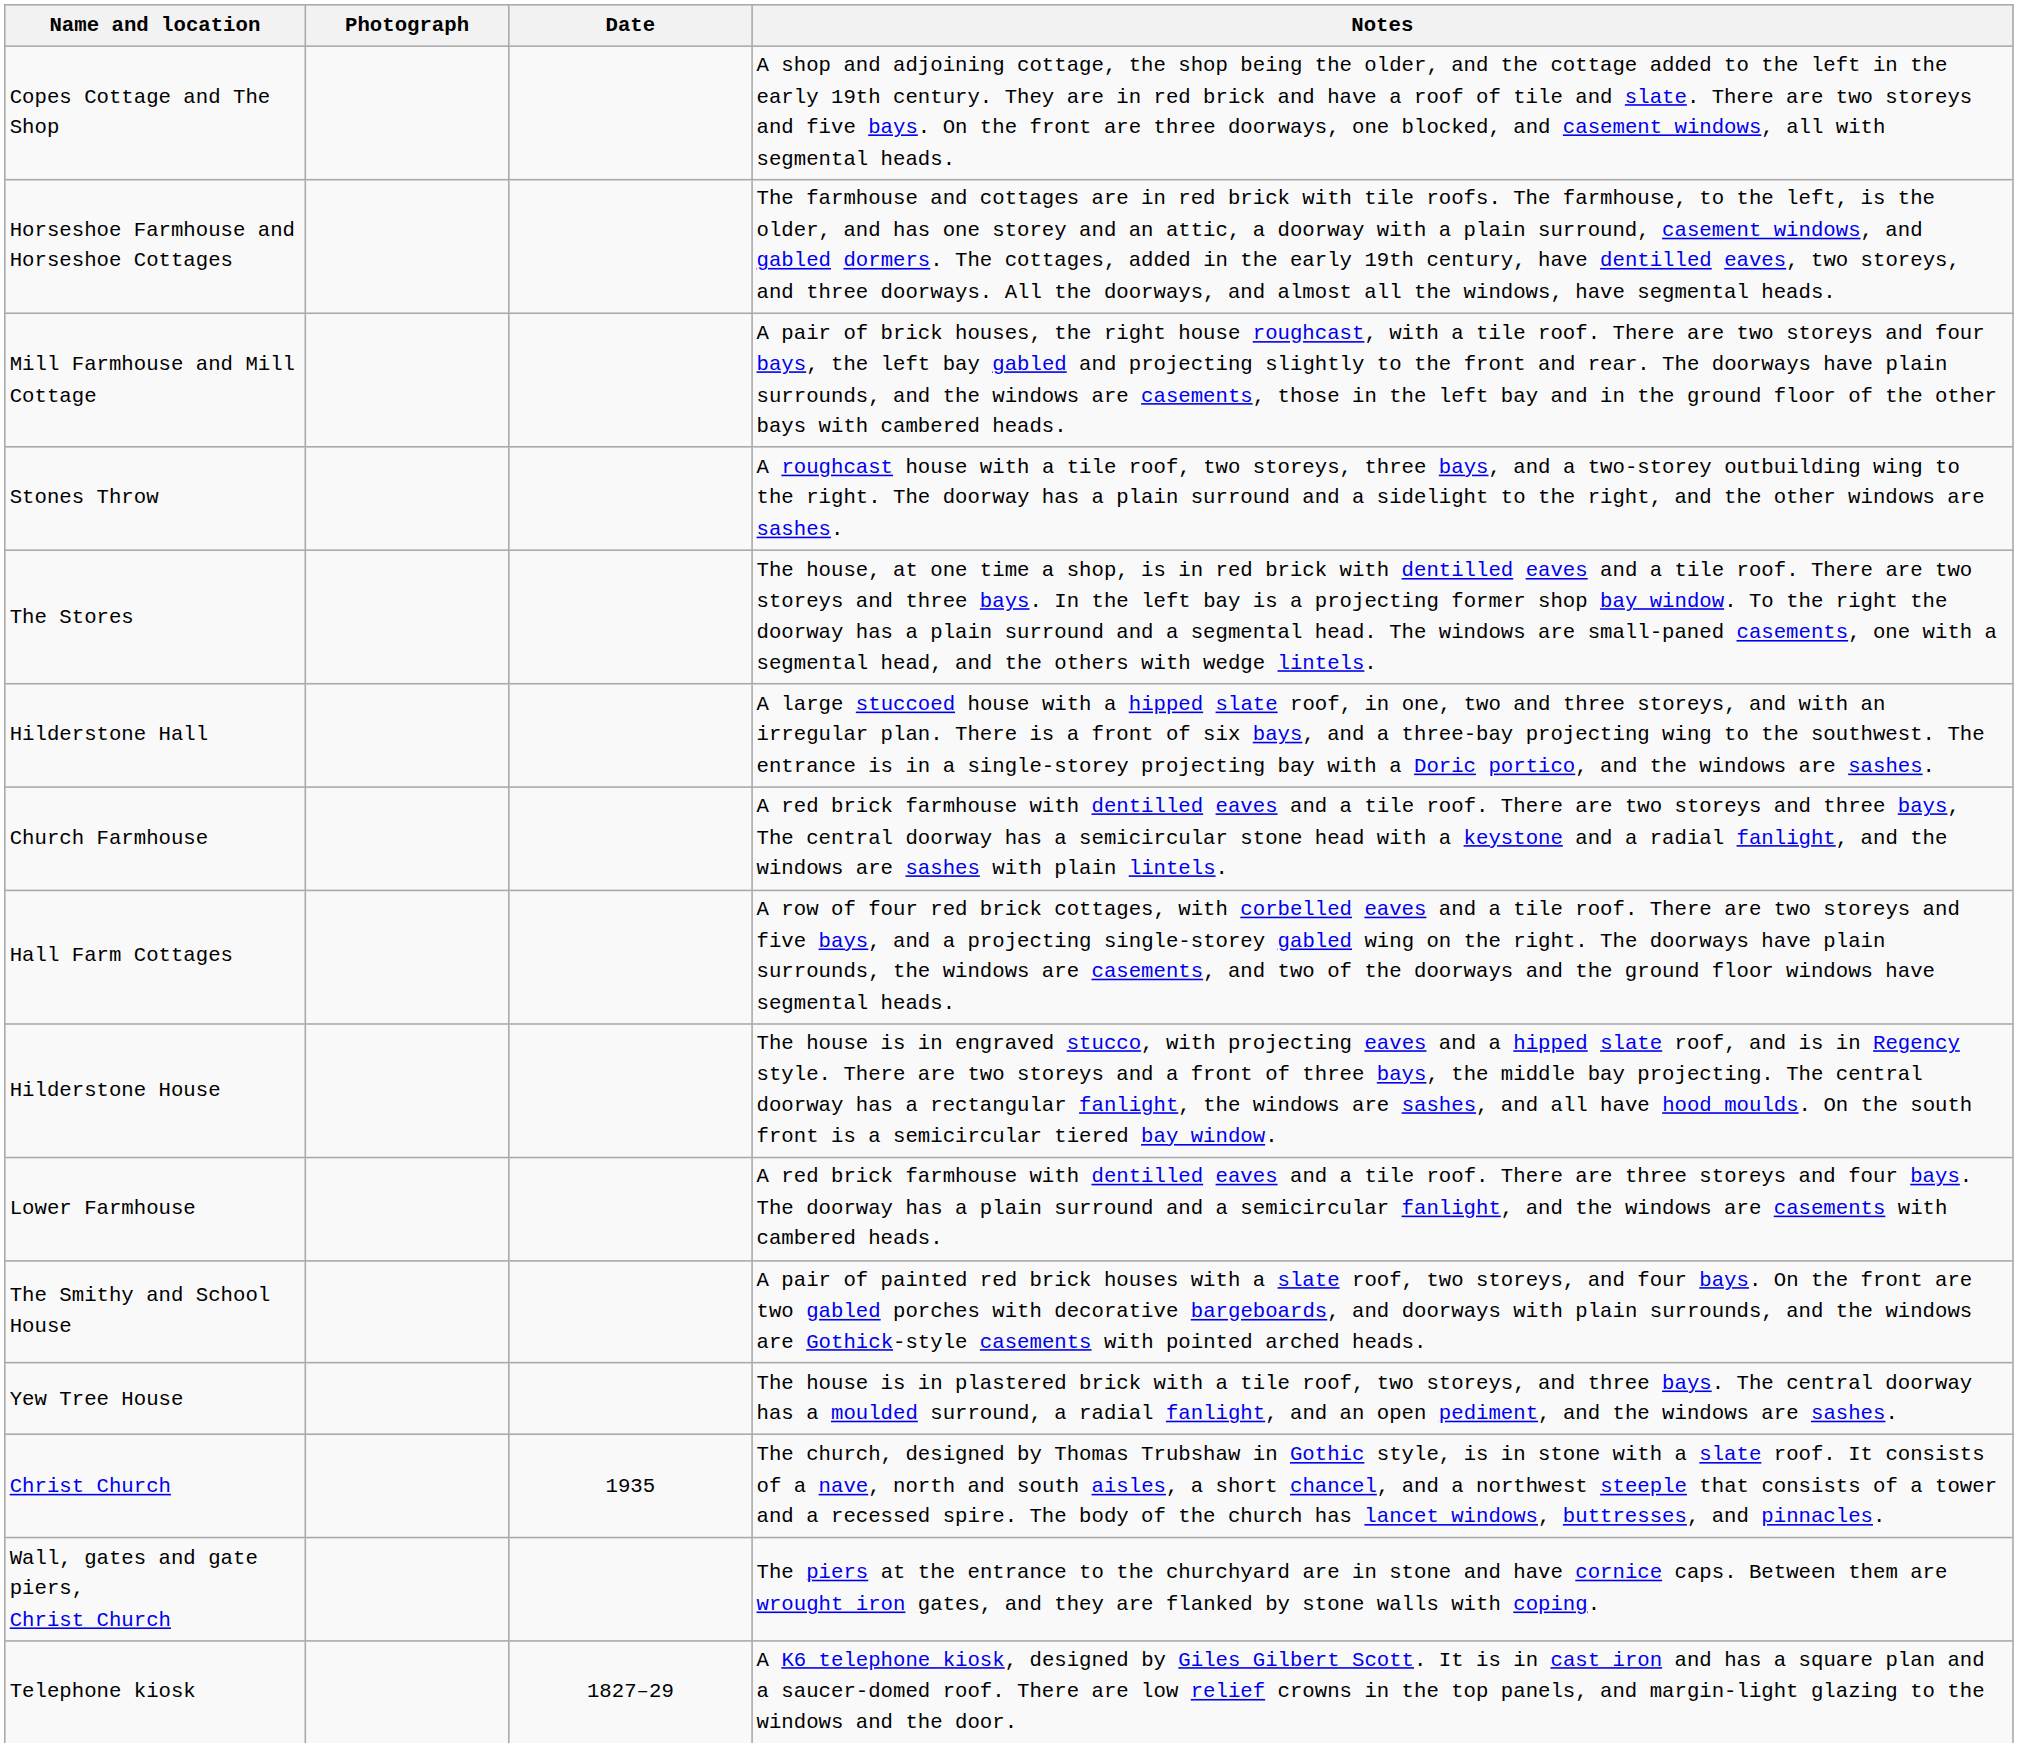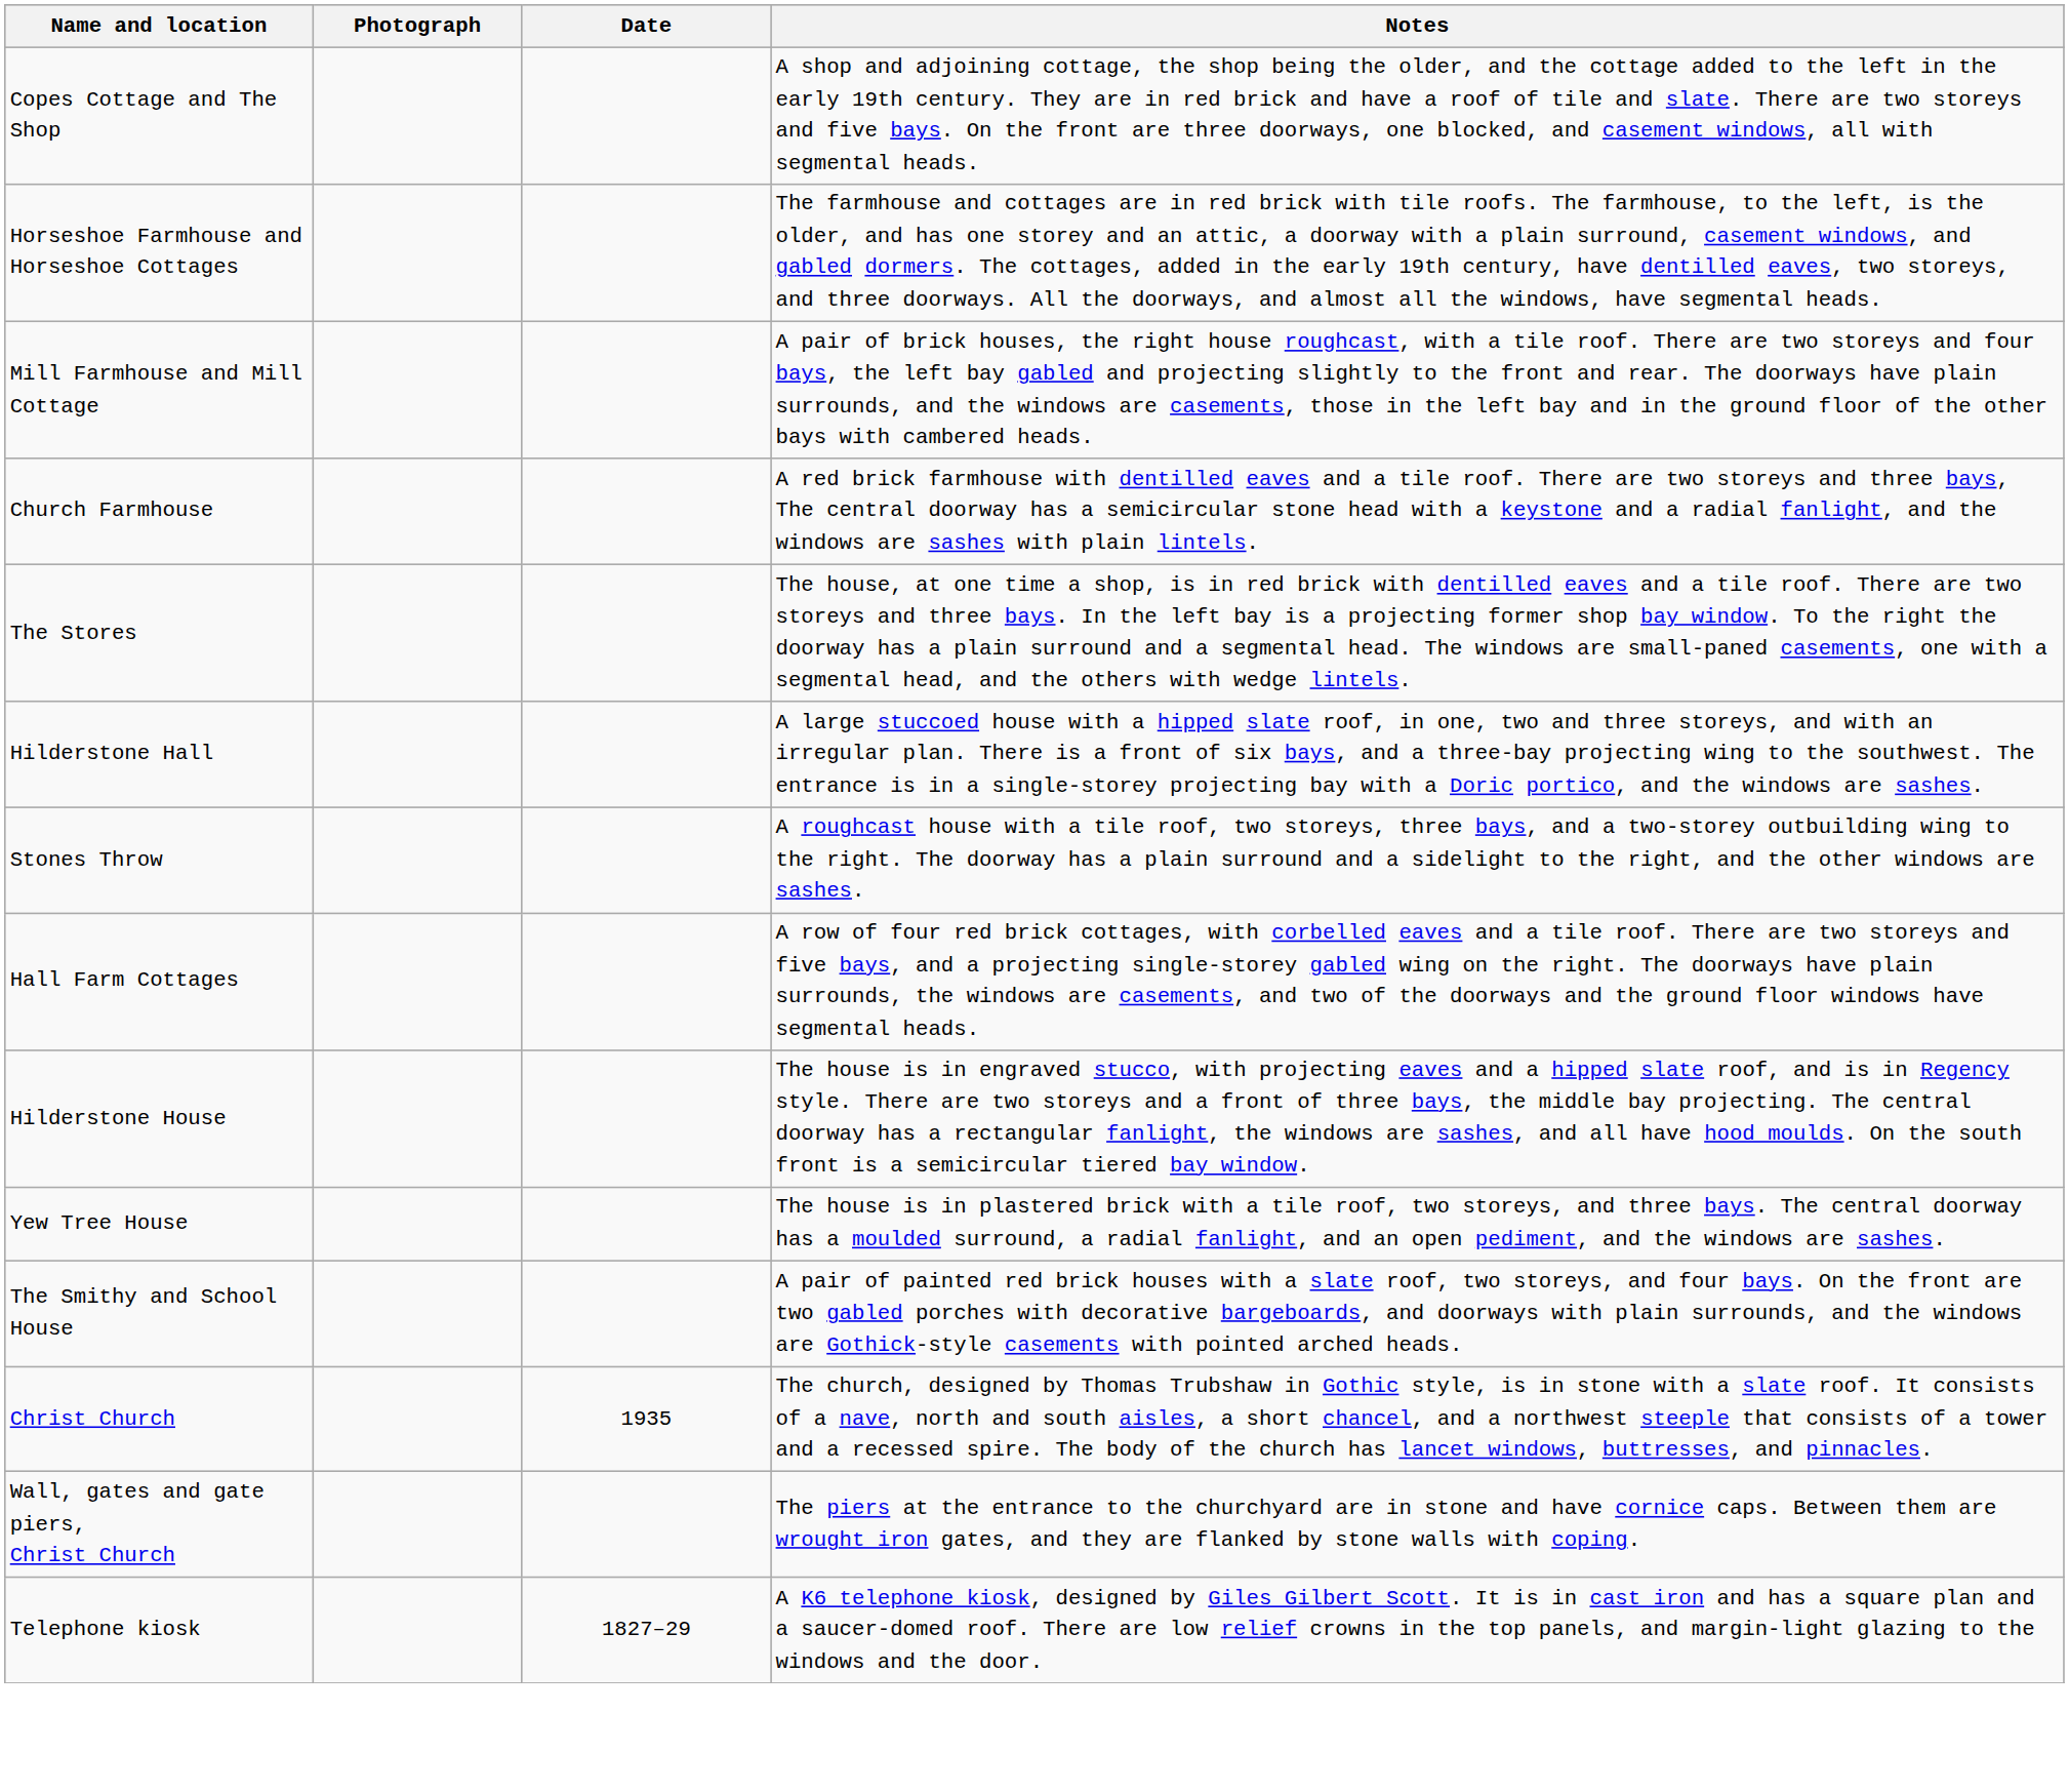rows swapped: Stones Throw <-> Church Farmhouse
- row: Lower Farmhouse | A red brick farmhouse with dentilled eaves and a tile roof. There are three storeys and four bays. The doorway has a plain surround and a semicircular fanlight, and the windows are casements with cambered heads.
rows swapped: The Smithy and School House <-> Yew Tree House
